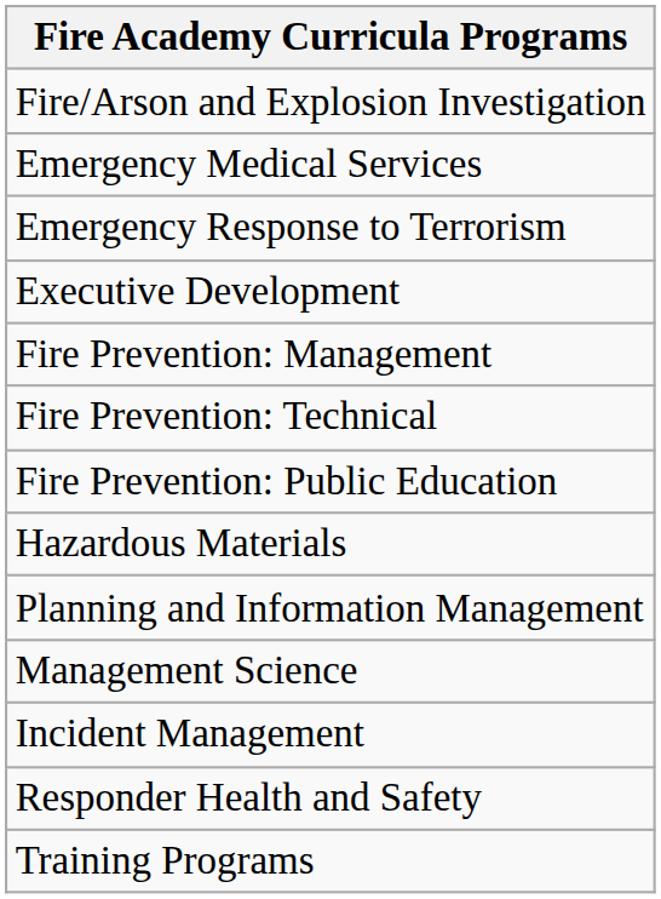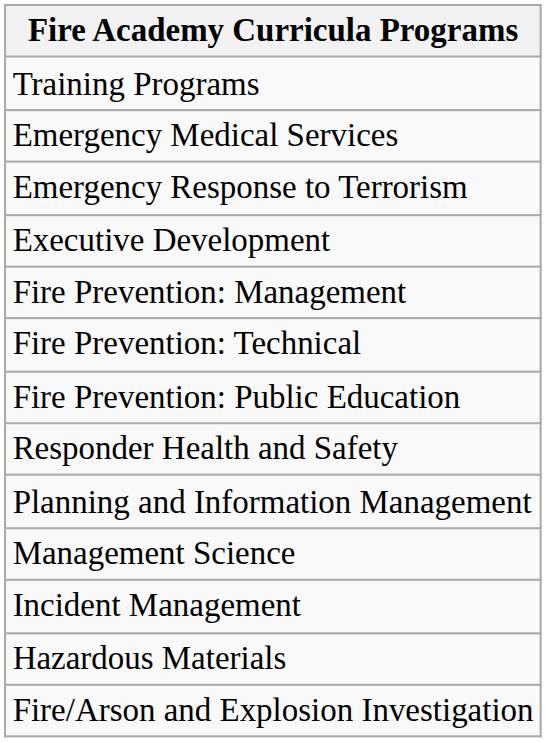row 2 | column 1: Fire/Arson and Explosion Investigation -> Training Programs
row 9 | column 1: Hazardous Materials -> Responder Health and Safety
row 13 | column 1: Responder Health and Safety -> Hazardous Materials
row 14 | column 1: Training Programs -> Fire/Arson and Explosion Investigation
